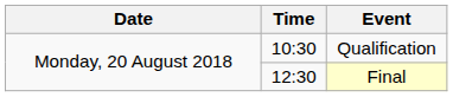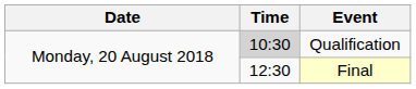Qualification | Time: no background -> lightgrey background
